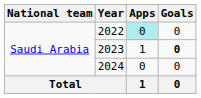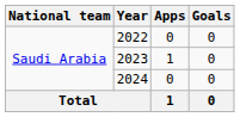2022 | Apps: paleturquoise background -> no background
2023 | Goals: bold -> normal
